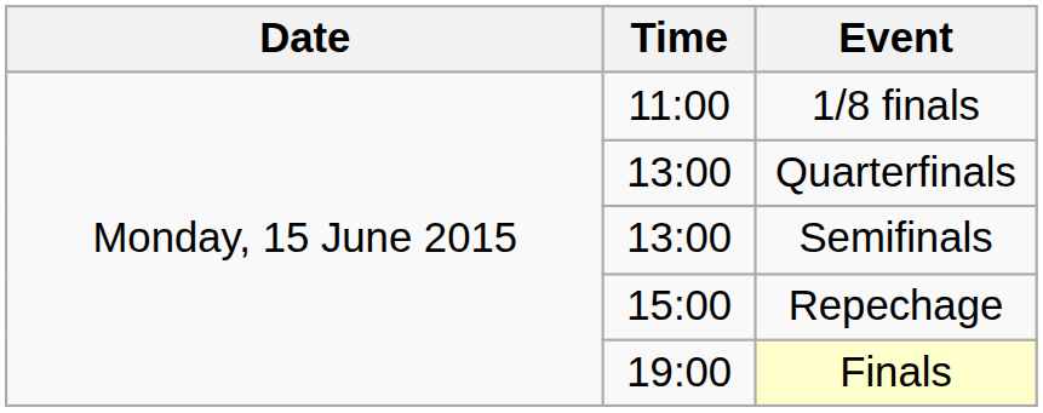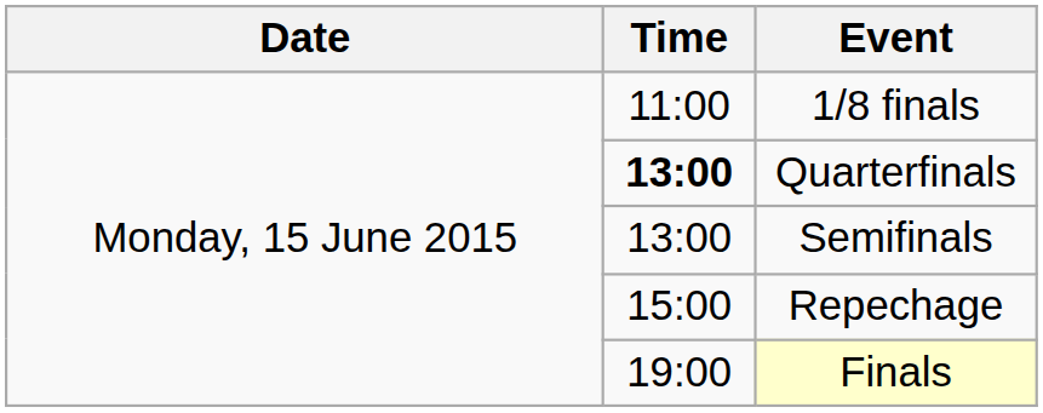Quarterfinals | Time: normal -> bold
